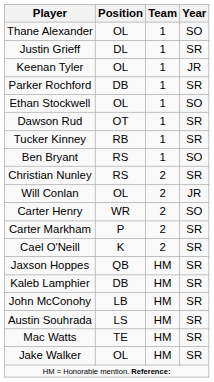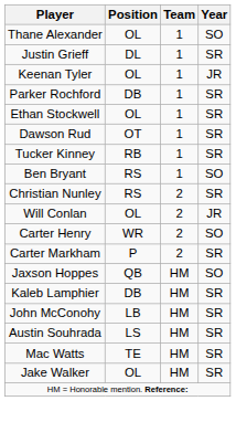Ethan Stockwell | Year: SO -> SR
- row: Cael O'Neill | K | 2 | SR
Jaxson Hoppes | Year: SR -> SO
